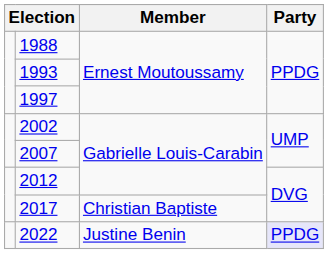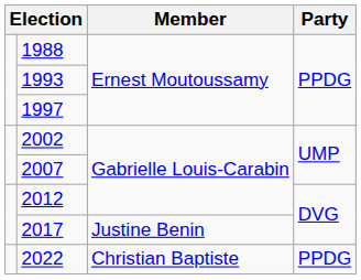2017 | Member: Christian Baptiste -> Justine Benin
2022 | Member: Justine Benin -> Christian Baptiste
2022 | Party: lavender background -> no background
